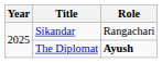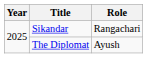The Diplomat | Role: bold -> normal
